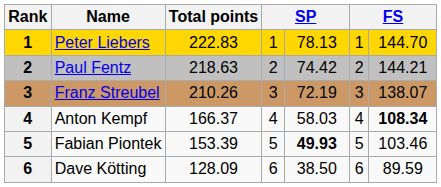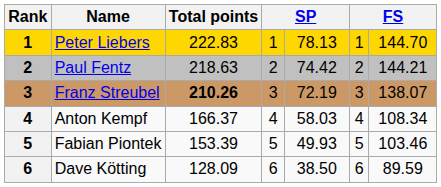Franz Streubel | Total points: normal -> bold
Anton Kempf | column 7: bold -> normal
Fabian Piontek | column 5: bold -> normal
